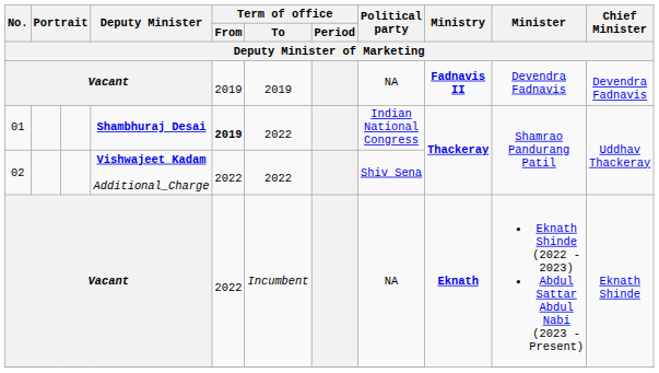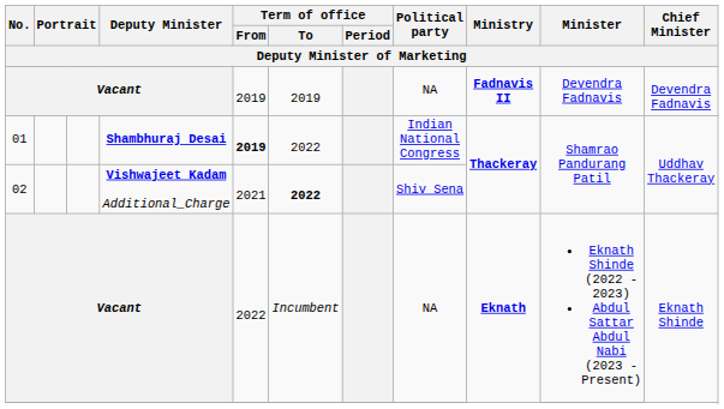02 | Term of office / From: 2022 -> 2021
02 | Term of office / To: normal -> bold
